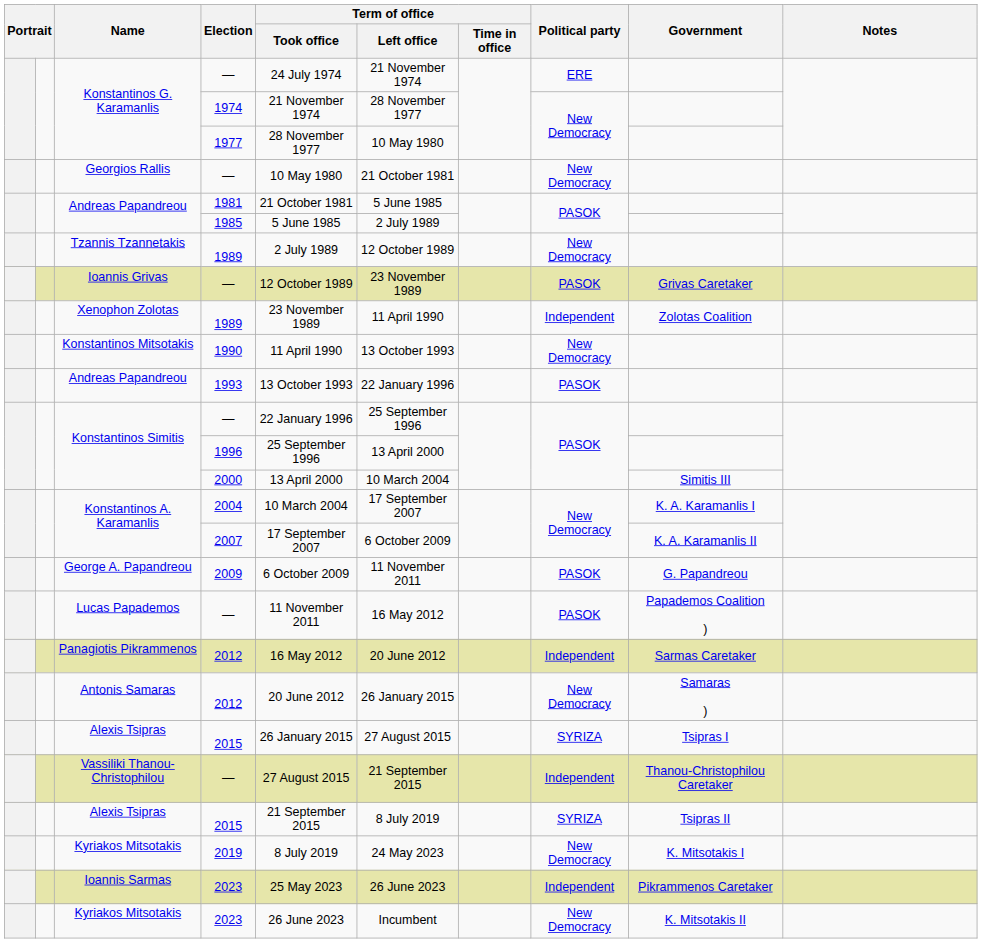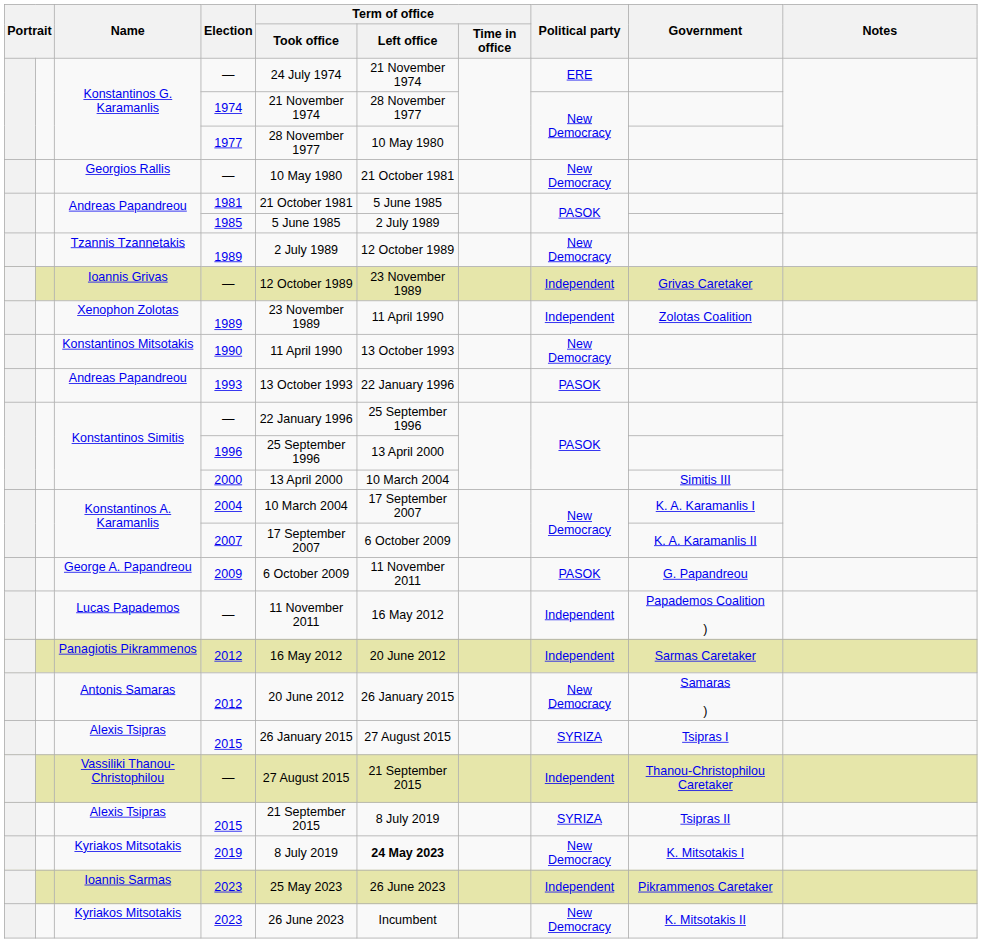Ioannis Grivas | Political party: PASOK -> Independent
Lucas Papademos | Political party: PASOK -> Independent
Kyriakos Mitsotakis / 2019 | Term of office / Left office: normal -> bold
